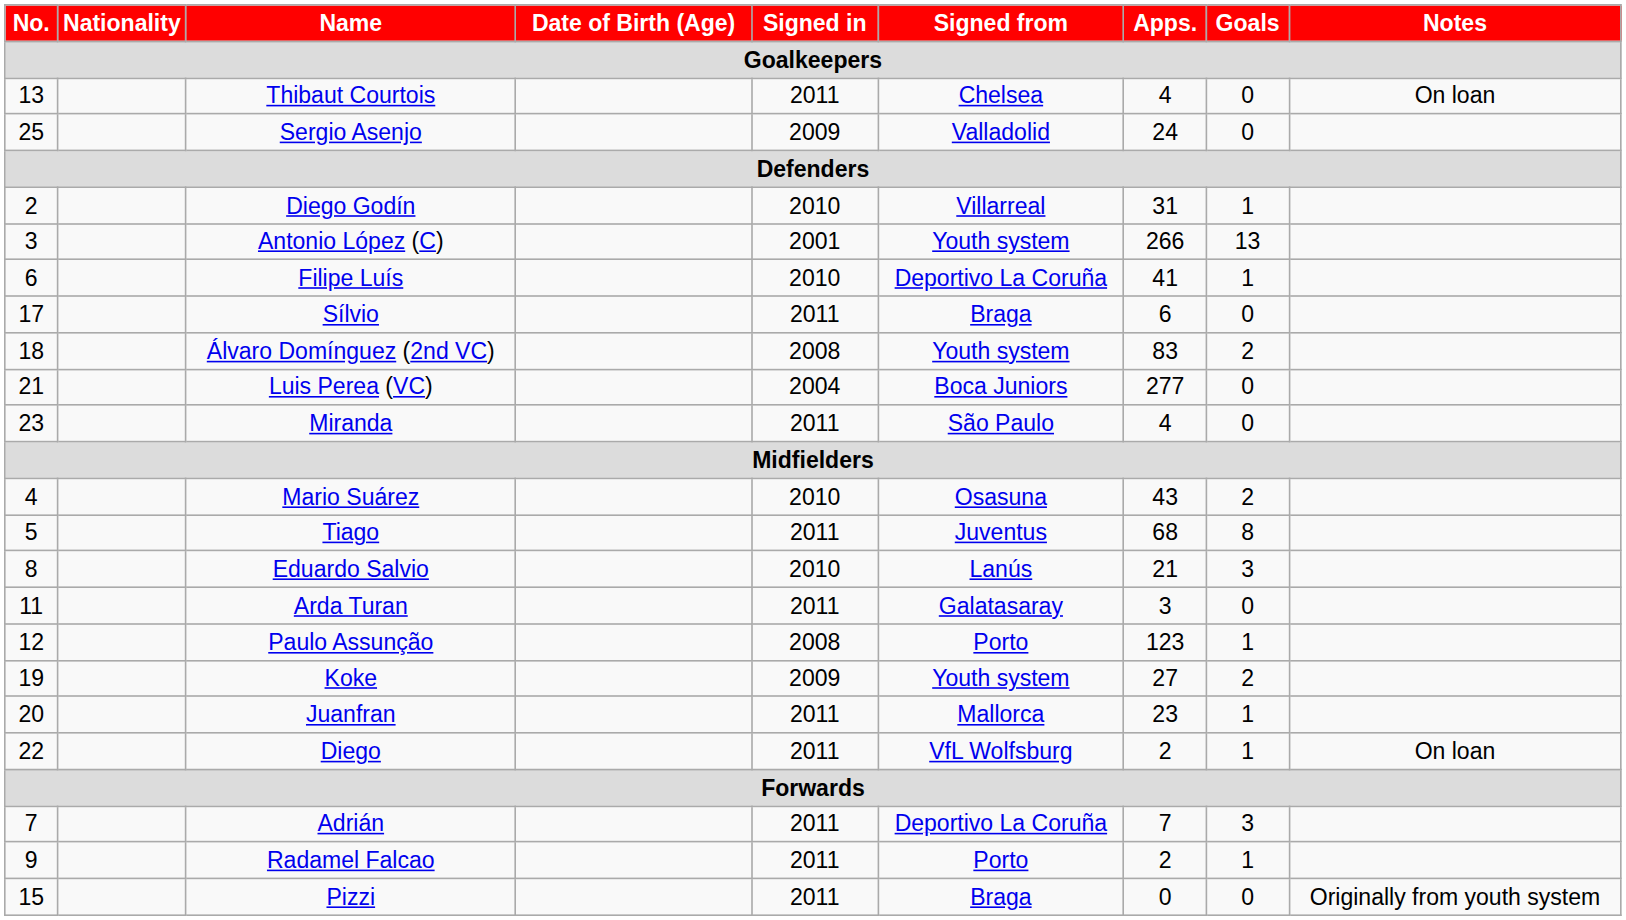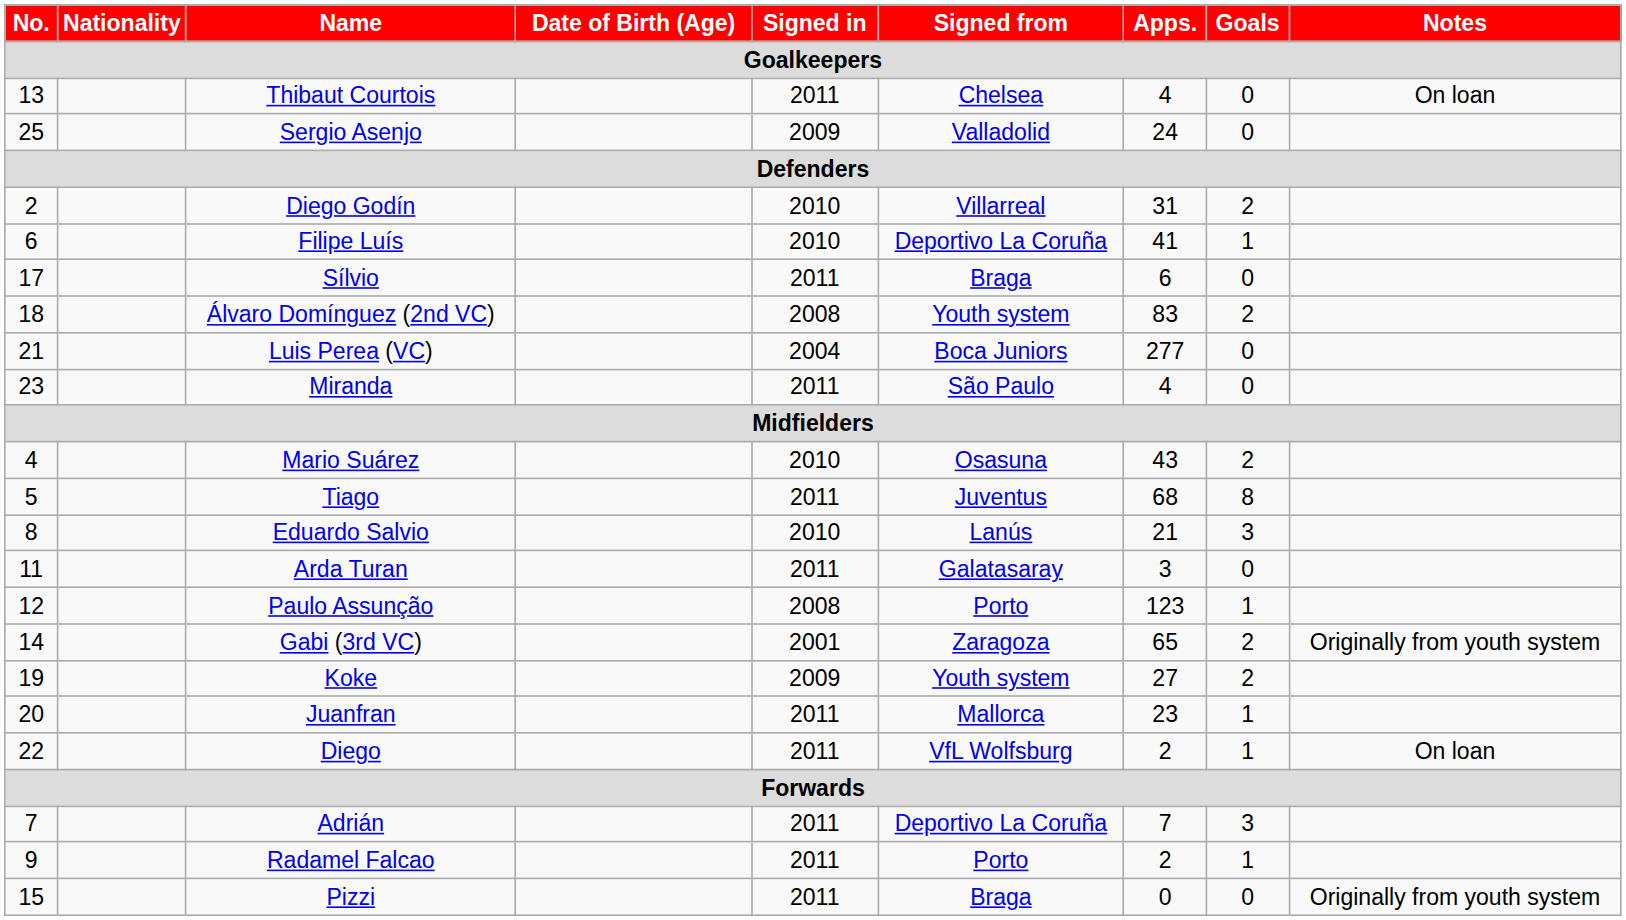Diego Godín | Goals: 1 -> 2
- row: 3 | Antonio López (C) | 2001 | Youth system | 266 | 13
+ row: 14 | Gabi (3rd VC) | 2001 | Zaragoza | 65 | 2 | Originally from youth system
